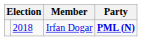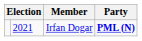Irfan Dogar | column 2: 2018 -> 2021
